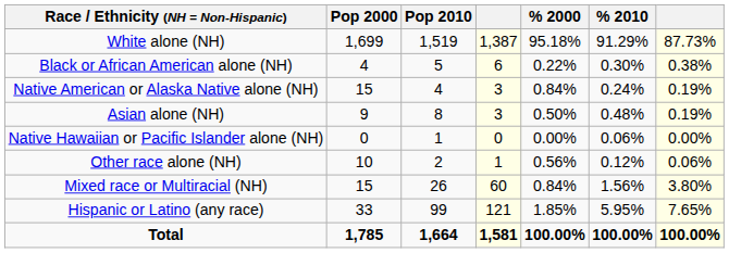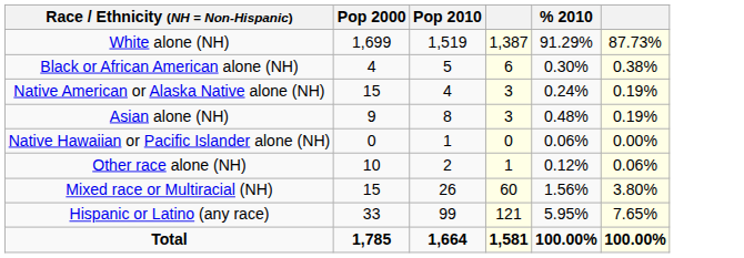- column: % 2000 | 95.18% | 0.22% | 0.84% | 0.50% | 0.00% | 0.56% | 0.84% | 1.85% | 100.00%
